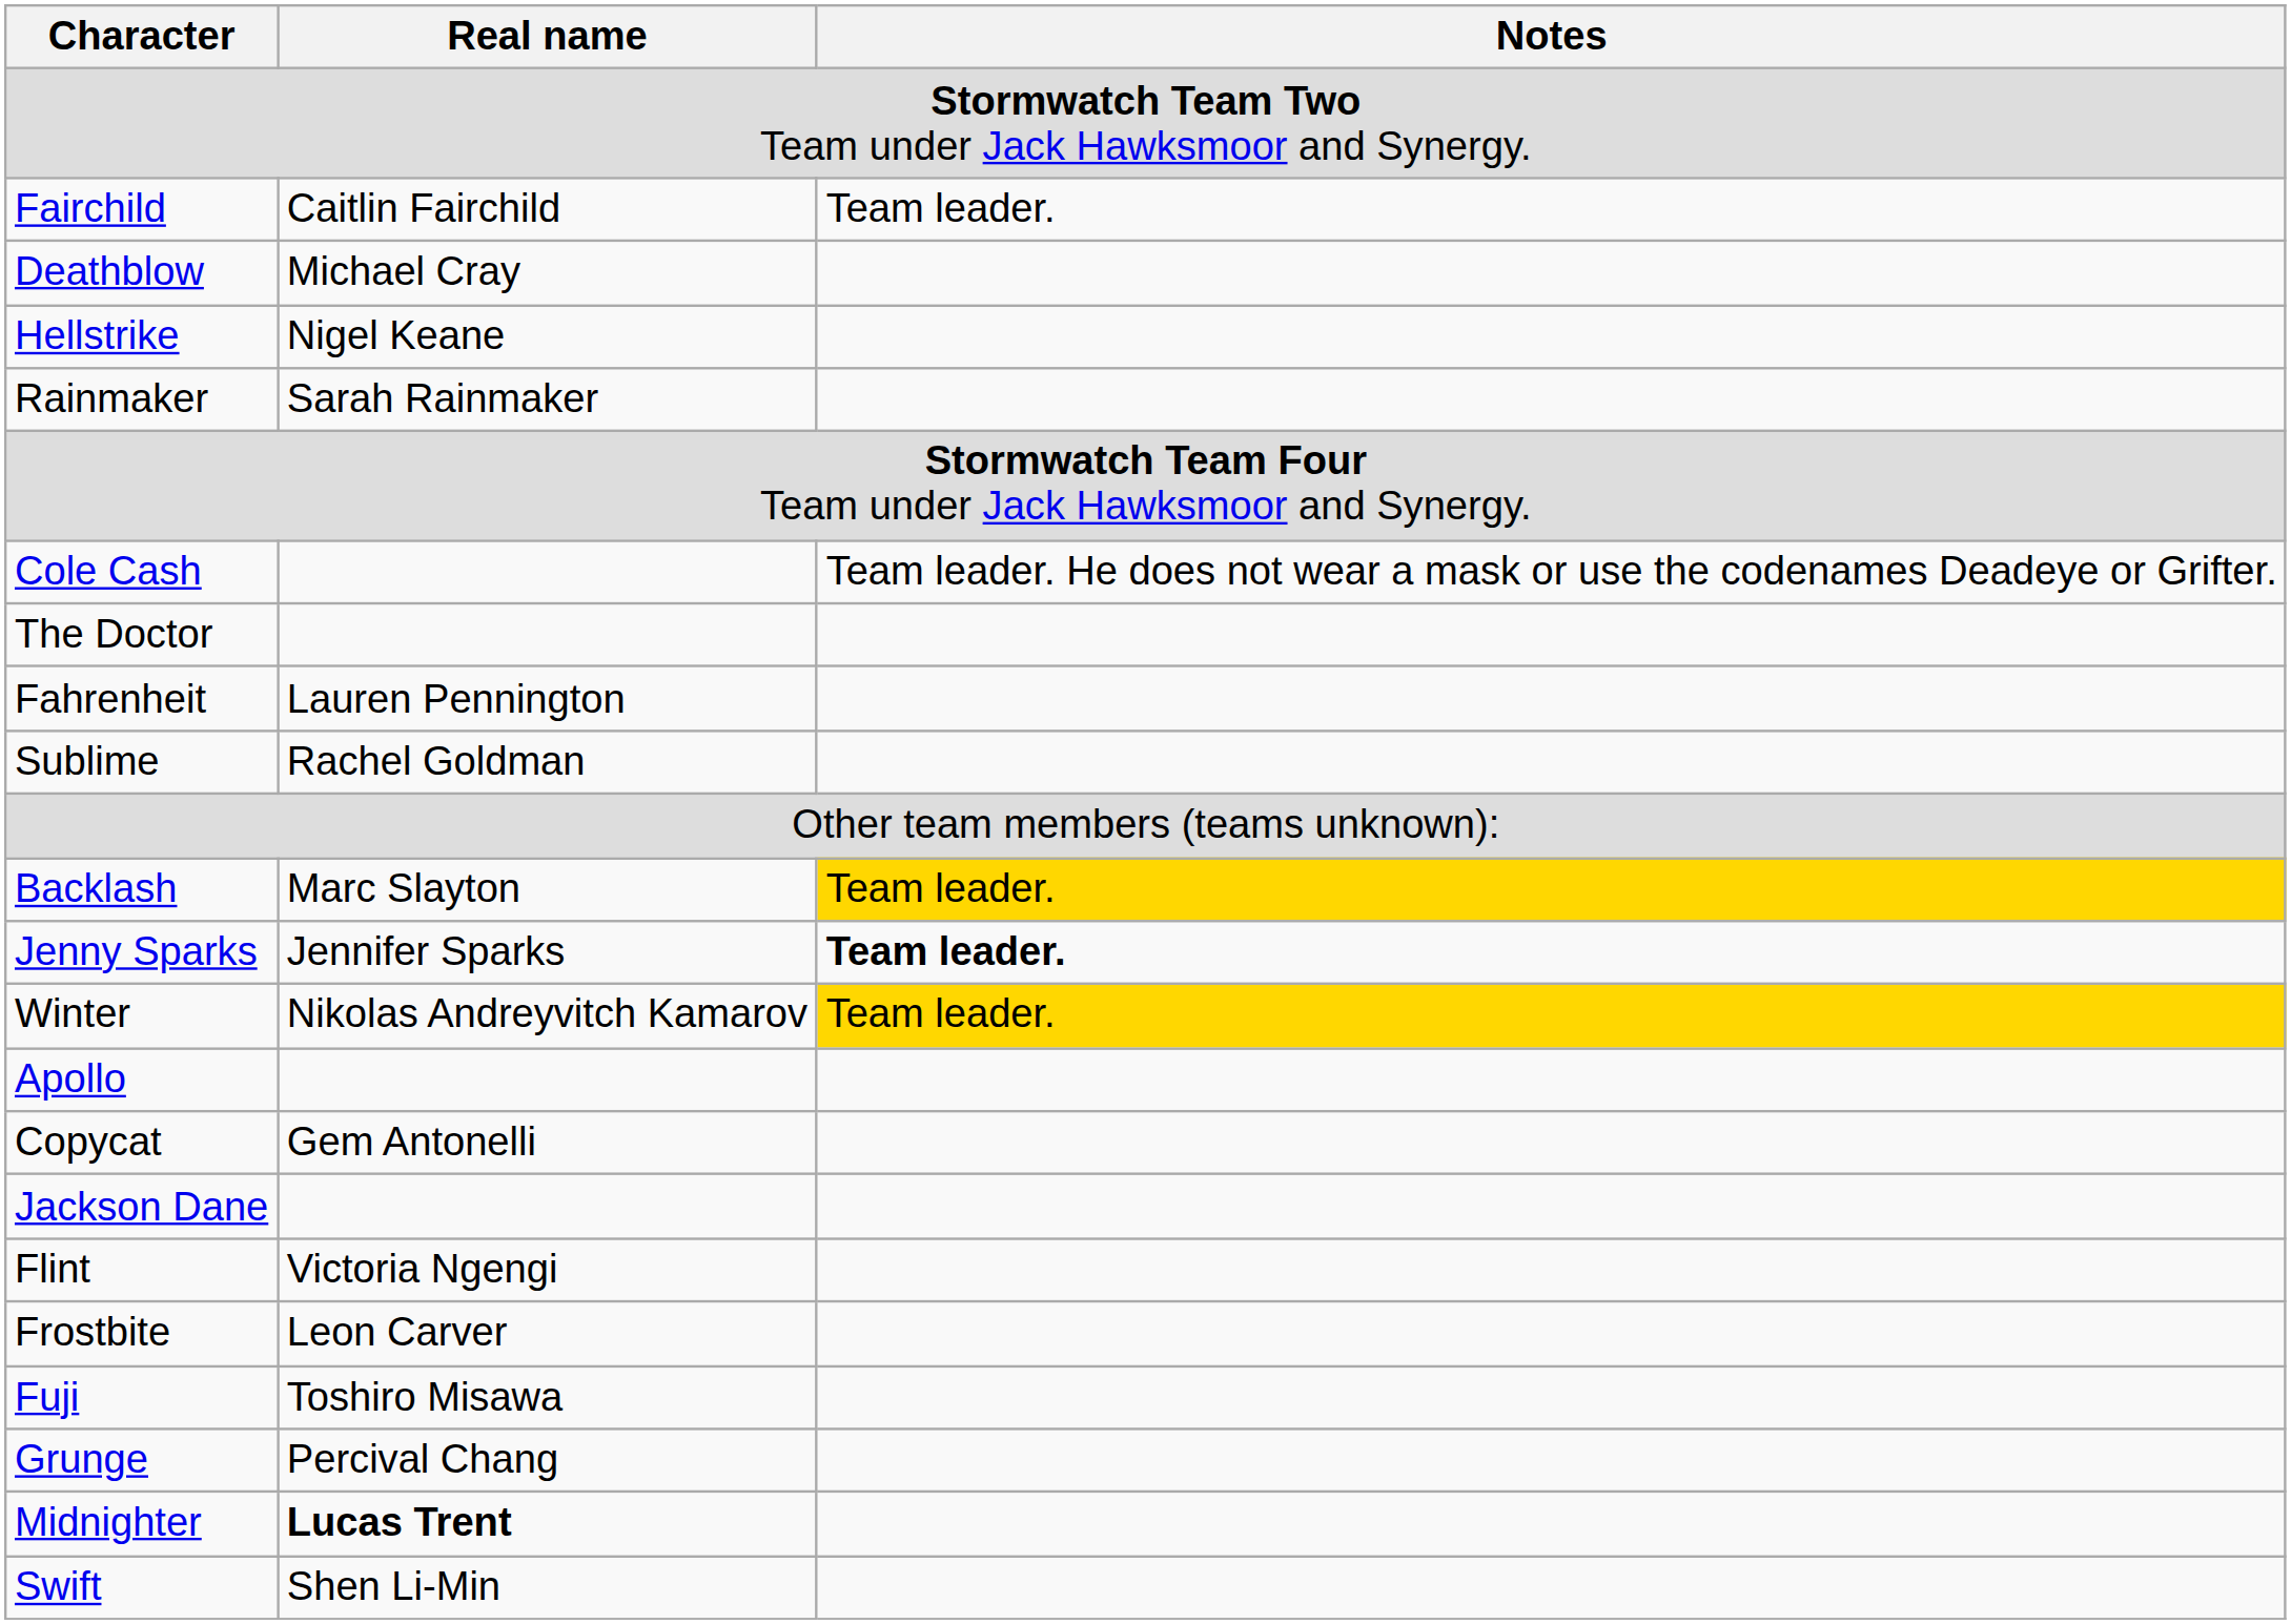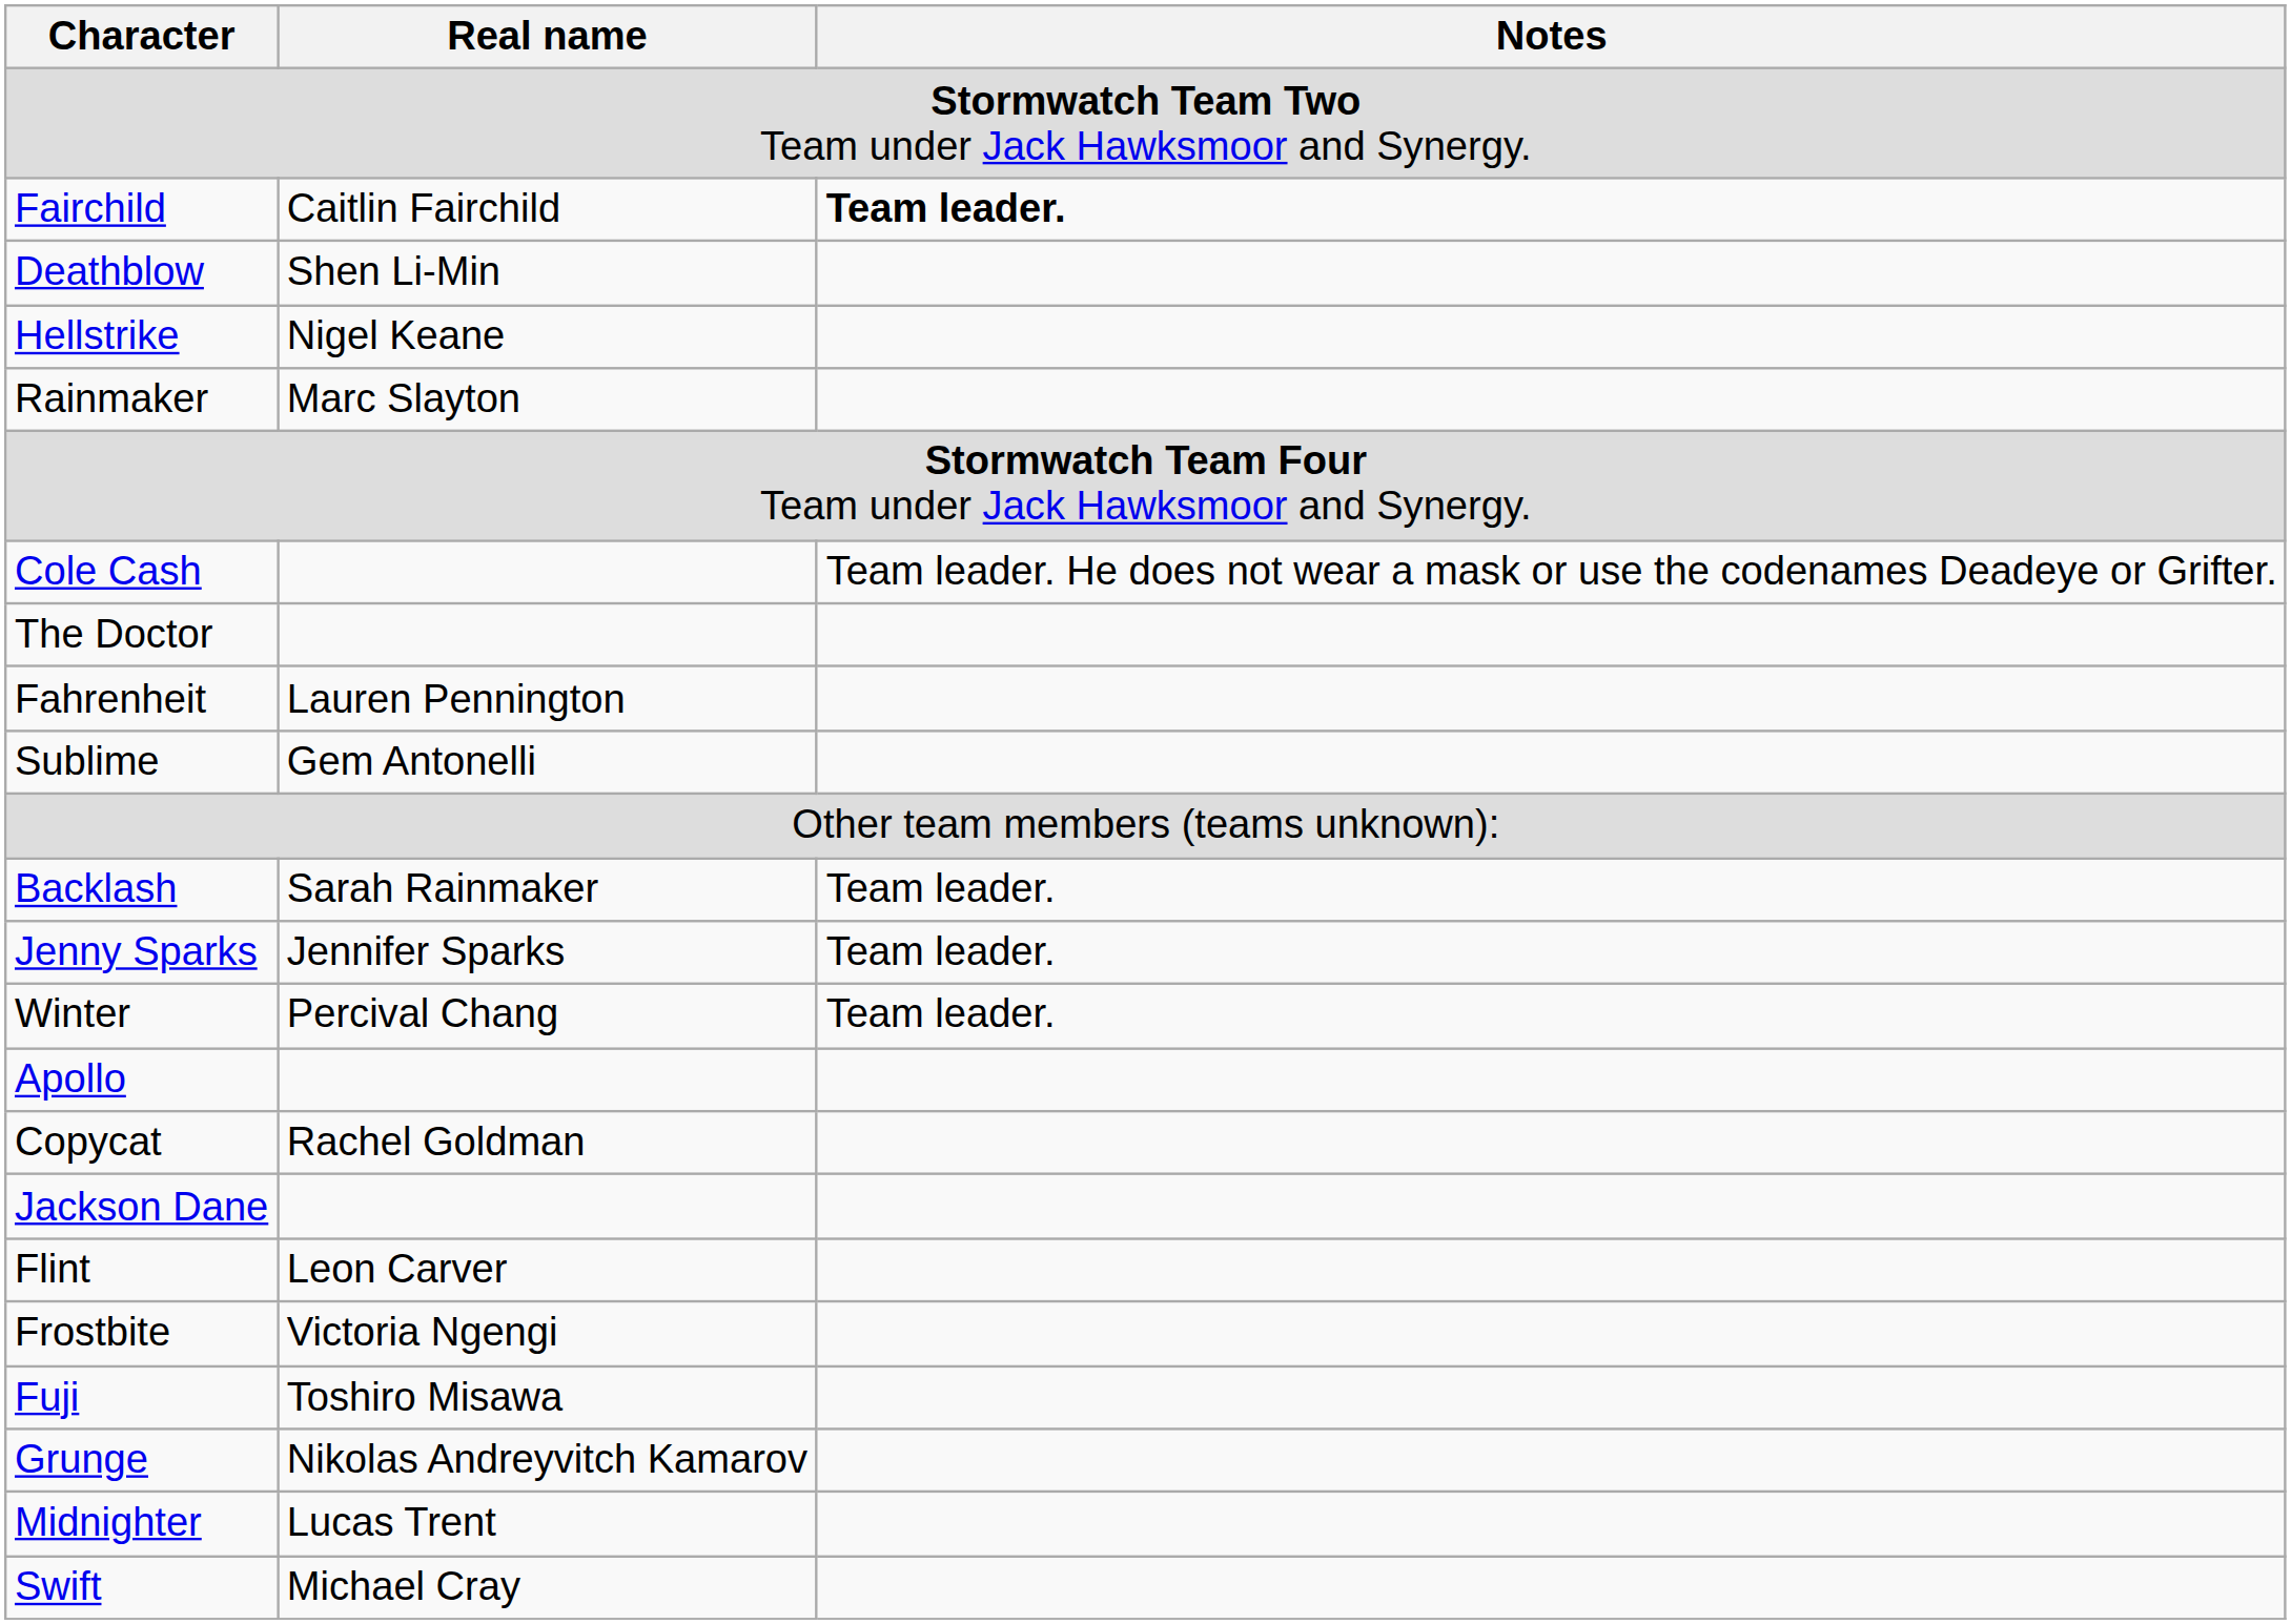Fairchild | Notes: normal -> bold
Deathblow | Real name: Michael Cray -> Shen Li-Min
Rainmaker | Real name: Sarah Rainmaker -> Marc Slayton
Sublime | Real name: Rachel Goldman -> Gem Antonelli
Backlash | Real name: Marc Slayton -> Sarah Rainmaker
Backlash | Notes: gold background -> no background
Jenny Sparks | Notes: bold -> normal
Winter | Real name: Nikolas Andreyvitch Kamarov -> Percival Chang
Winter | Notes: gold background -> no background
Copycat | Real name: Gem Antonelli -> Rachel Goldman
Flint | Real name: Victoria Ngengi -> Leon Carver
Frostbite | Real name: Leon Carver -> Victoria Ngengi
Grunge | Real name: Percival Chang -> Nikolas Andreyvitch Kamarov
Midnighter | Real name: bold -> normal
Swift | Real name: Shen Li-Min -> Michael Cray
